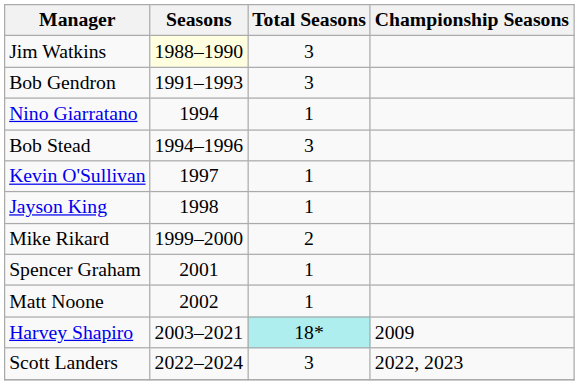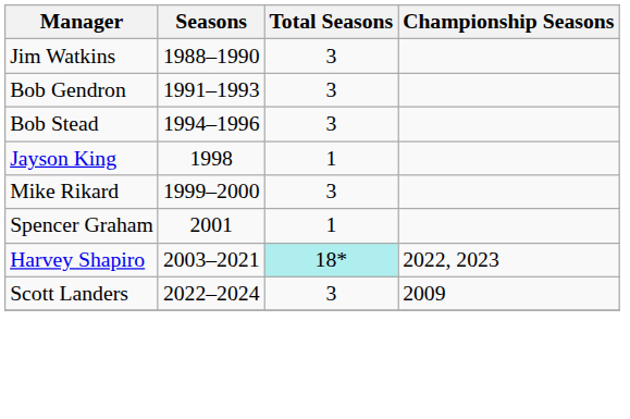Jim Watkins | Seasons: lightyellow background -> no background
- row: Nino Giarratano | 1994 | 1
- row: Kevin O'Sullivan | 1997 | 1
Mike Rikard | Total Seasons: 2 -> 3
- row: Matt Noone | 2002 | 1
Harvey Shapiro | Championship Seasons: 2009 -> 2022, 2023
Scott Landers | Championship Seasons: 2022, 2023 -> 2009
